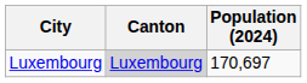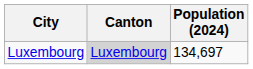row 2 | Population (2024): 170,697 -> 134,697
